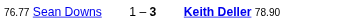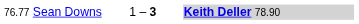76.77 Sean Downs | column 3: no background -> lightgrey background
